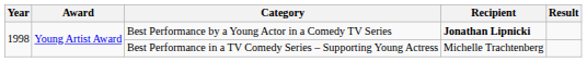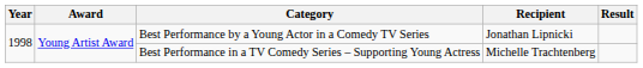Best Performance by a Young Actor in a Comedy TV Series | Recipient: bold -> normal
